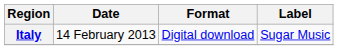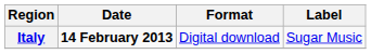Italy | Date: normal -> bold
